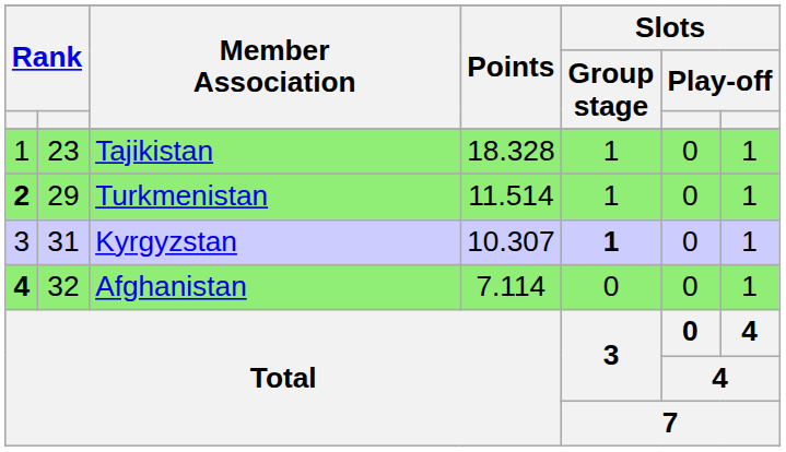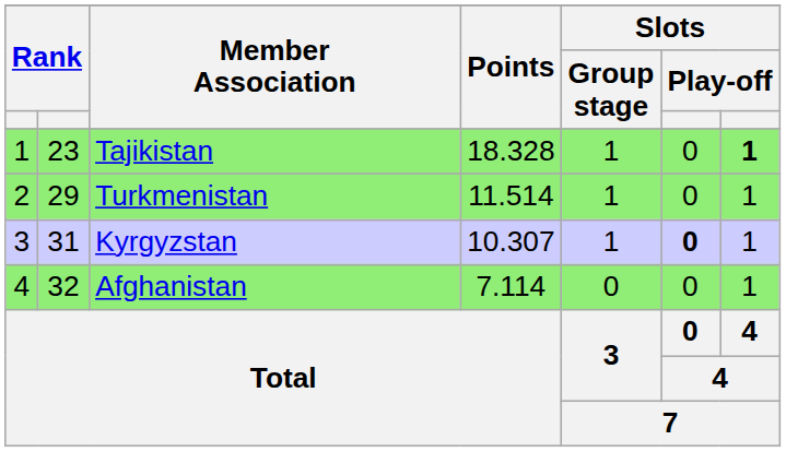Tajikistan | column 7: normal -> bold
Turkmenistan | column 1: bold -> normal
Kyrgyzstan | Slots / Group stage: bold -> normal
Kyrgyzstan | column 6: normal -> bold
Afghanistan | column 1: bold -> normal
